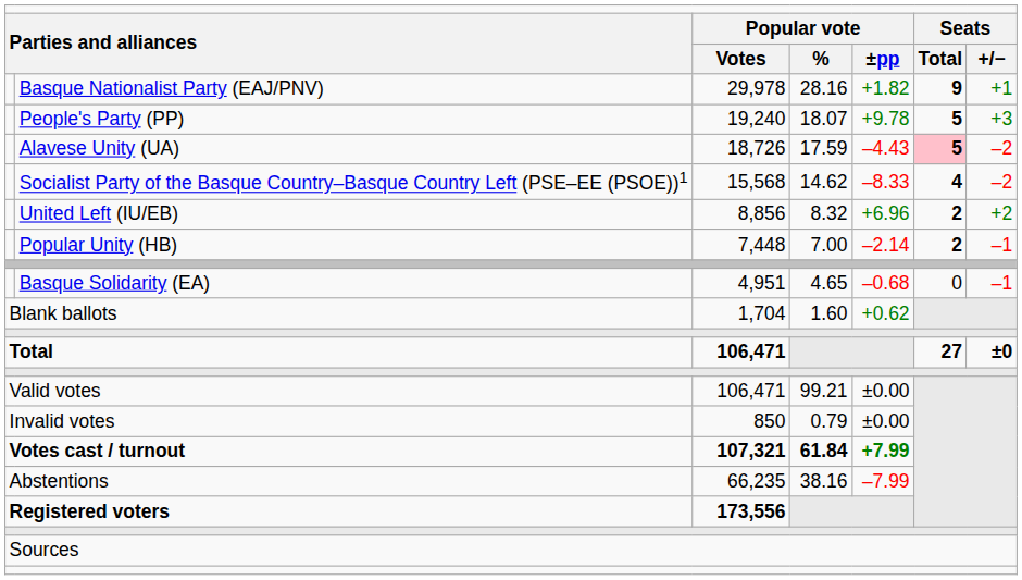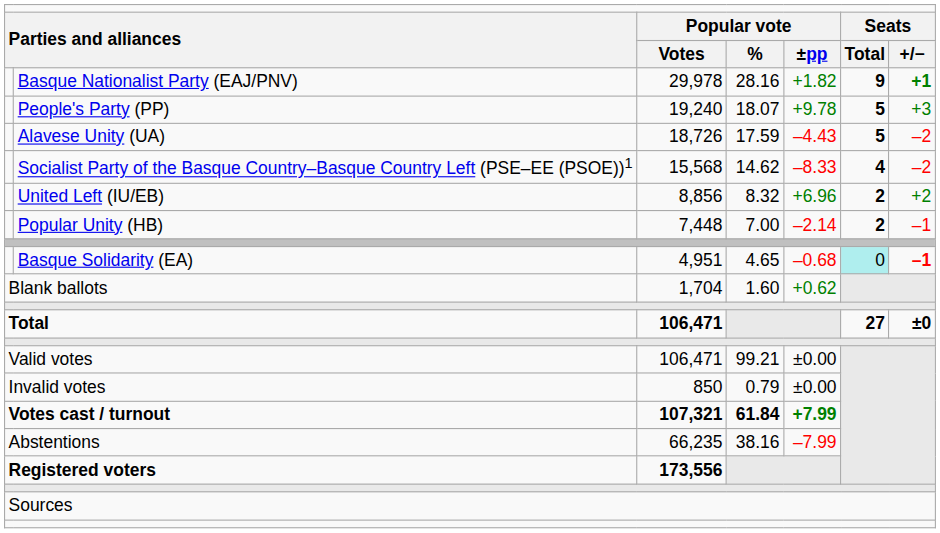Basque Nationalist Party (EAJ/PNV) | column 7: normal -> bold
Alavese Unity (UA) | column 6: pink background -> no background
Basque Solidarity (EA) | column 6: no background -> paleturquoise background
Basque Solidarity (EA) | column 7: normal -> bold
